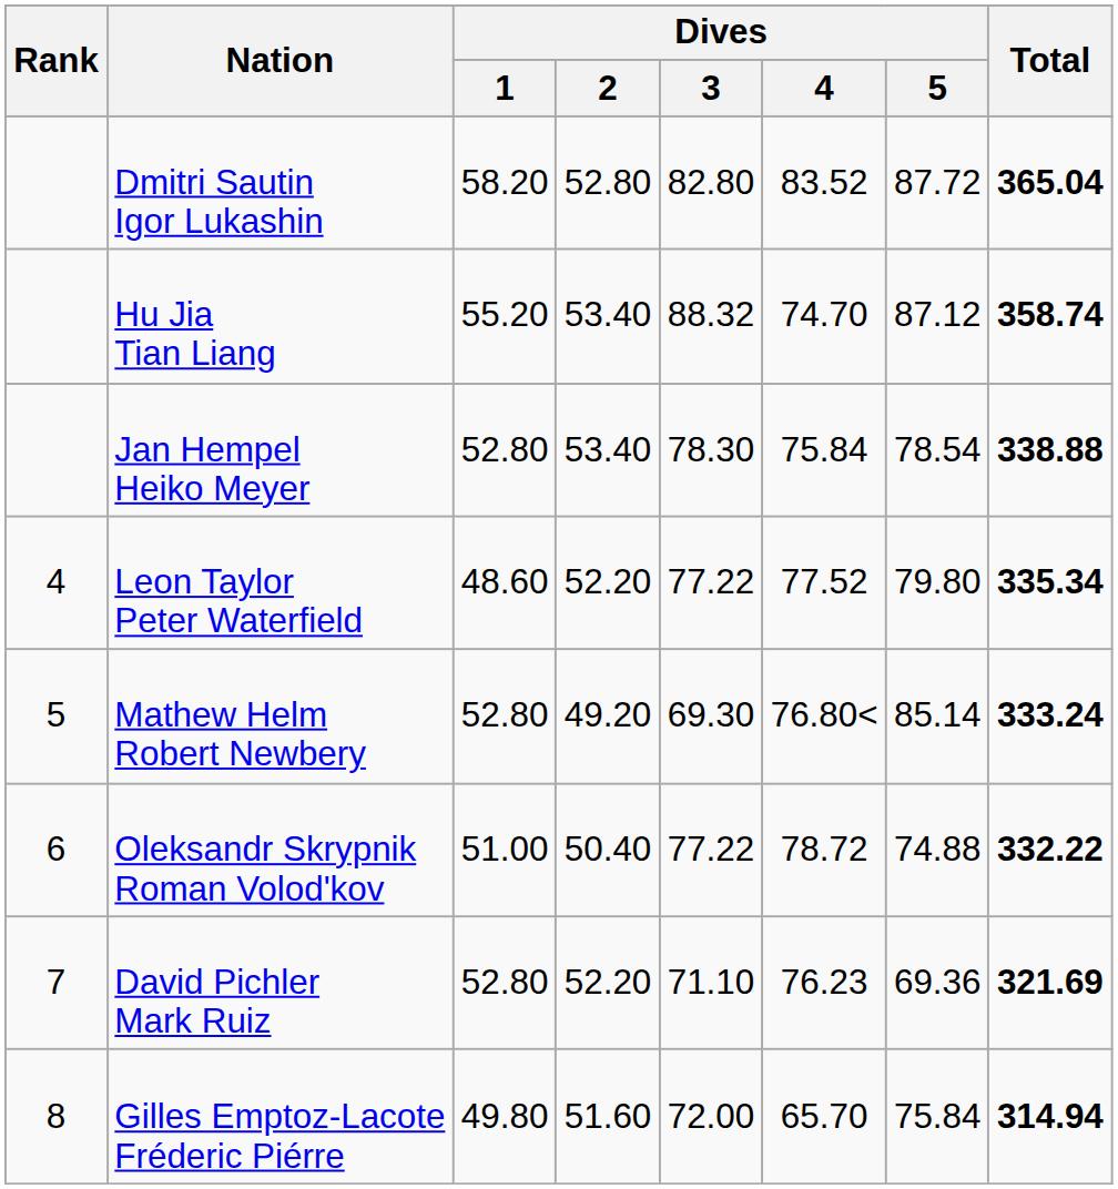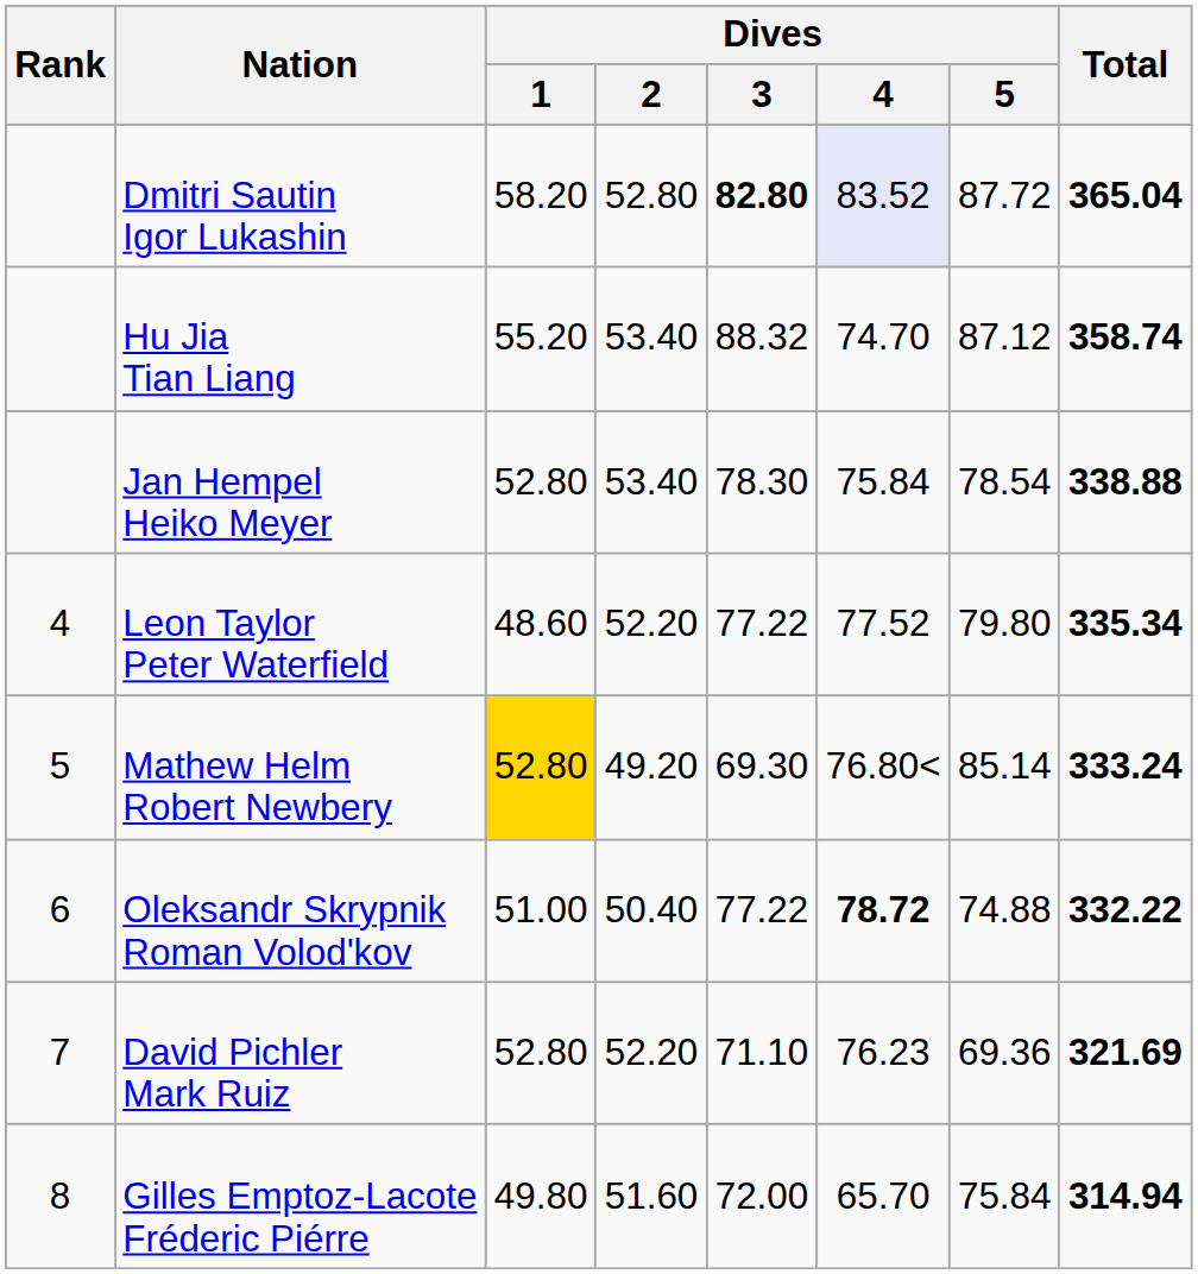Dmitri Sautin Igor Lukashin | Dives / 3: normal -> bold
Dmitri Sautin Igor Lukashin | Dives / 4: no background -> lavender background
Mathew Helm Robert Newbery | Dives / 1: no background -> gold background
Oleksandr Skrypnik Roman Volod'kov | Dives / 4: normal -> bold
